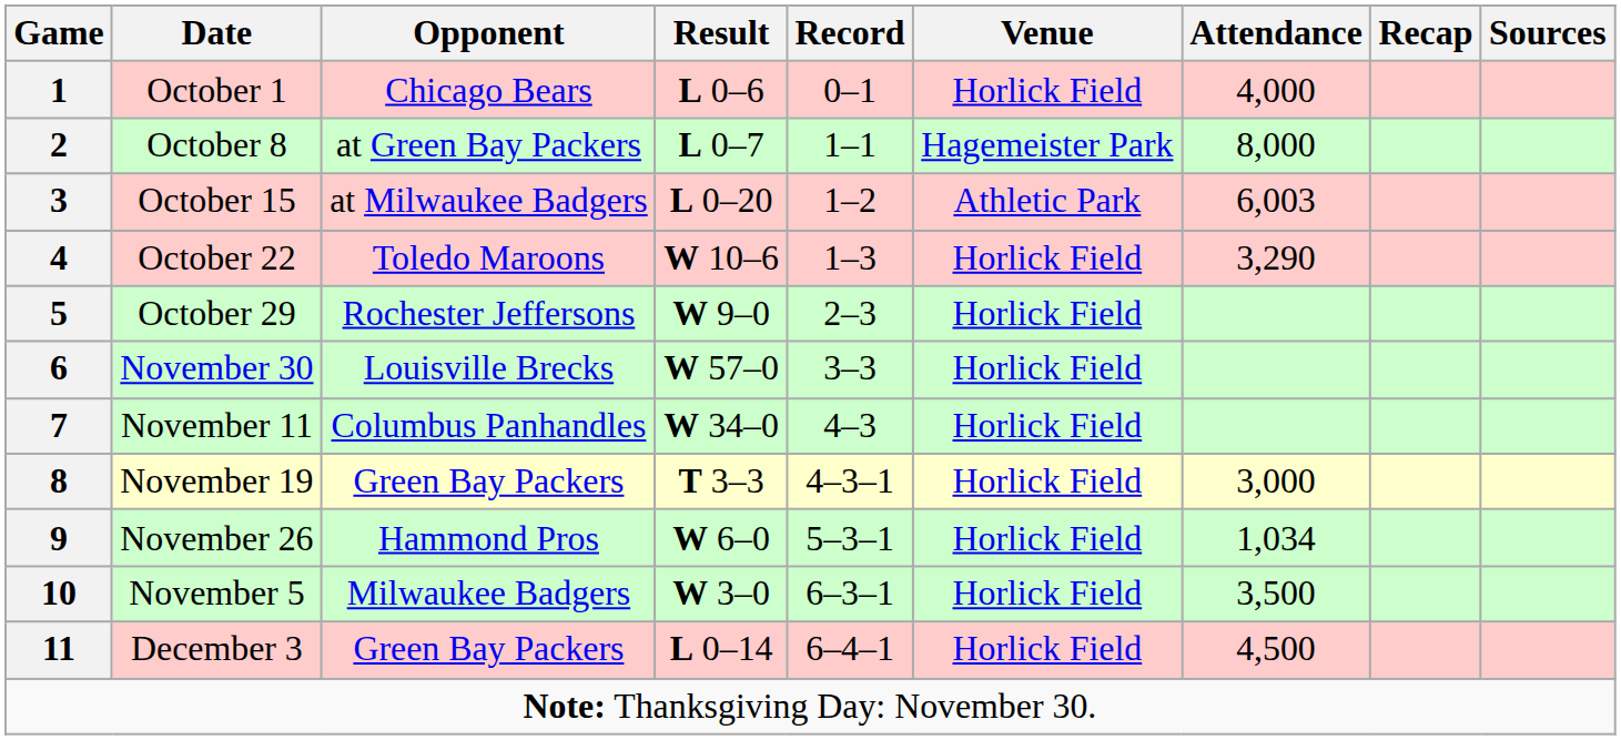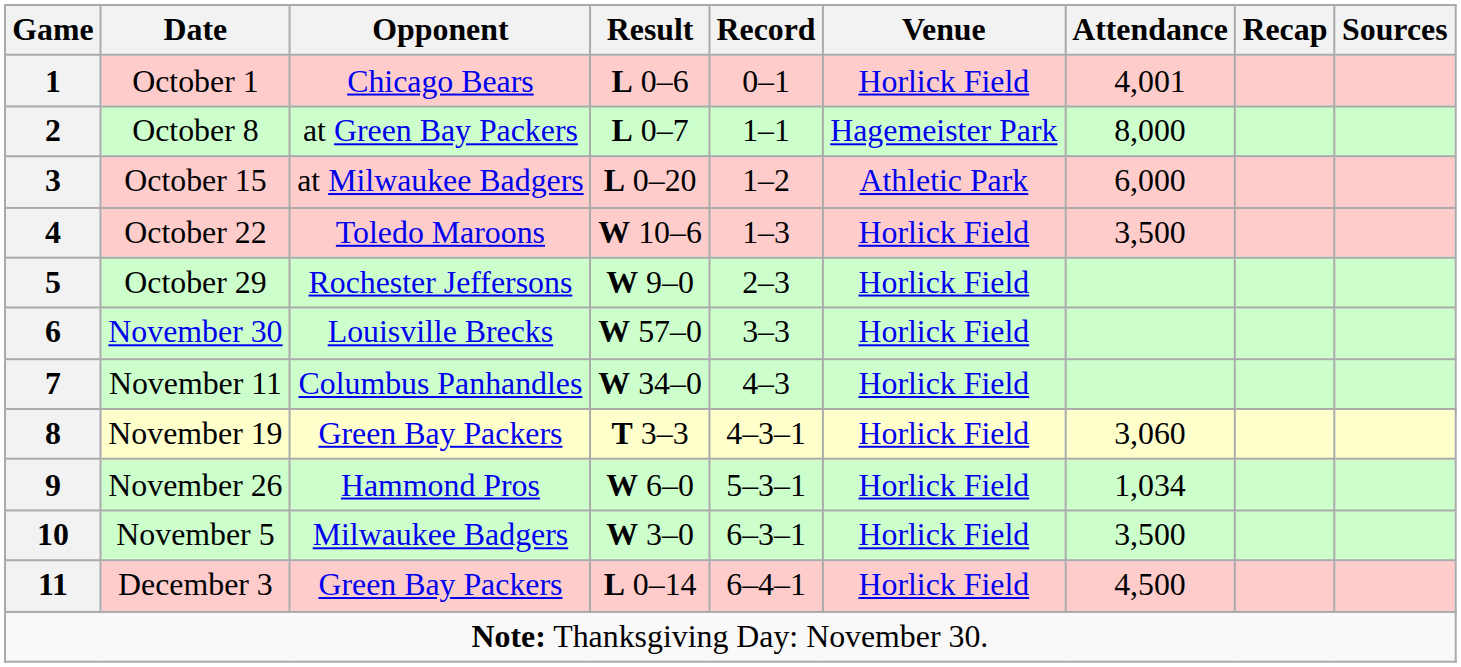1 | Attendance: 4,000 -> 4,001
3 | Attendance: 6,003 -> 6,000
4 | Attendance: 3,290 -> 3,500
8 | Attendance: 3,000 -> 3,060
